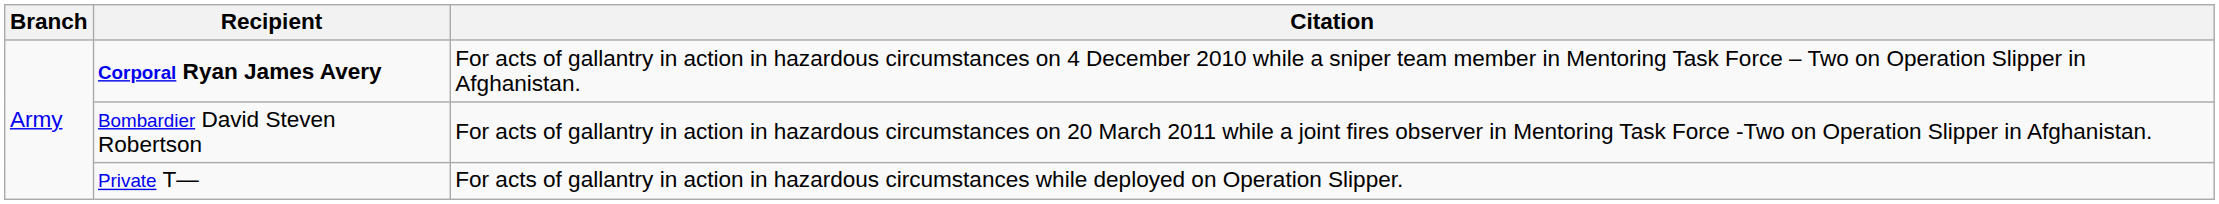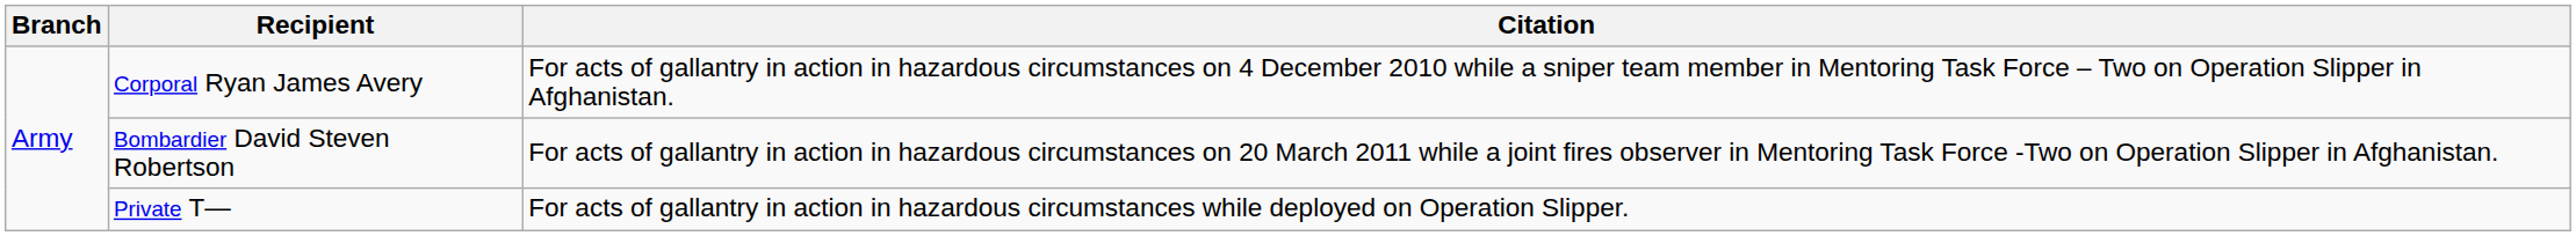Corporal Ryan James Avery | Recipient: bold -> normal
